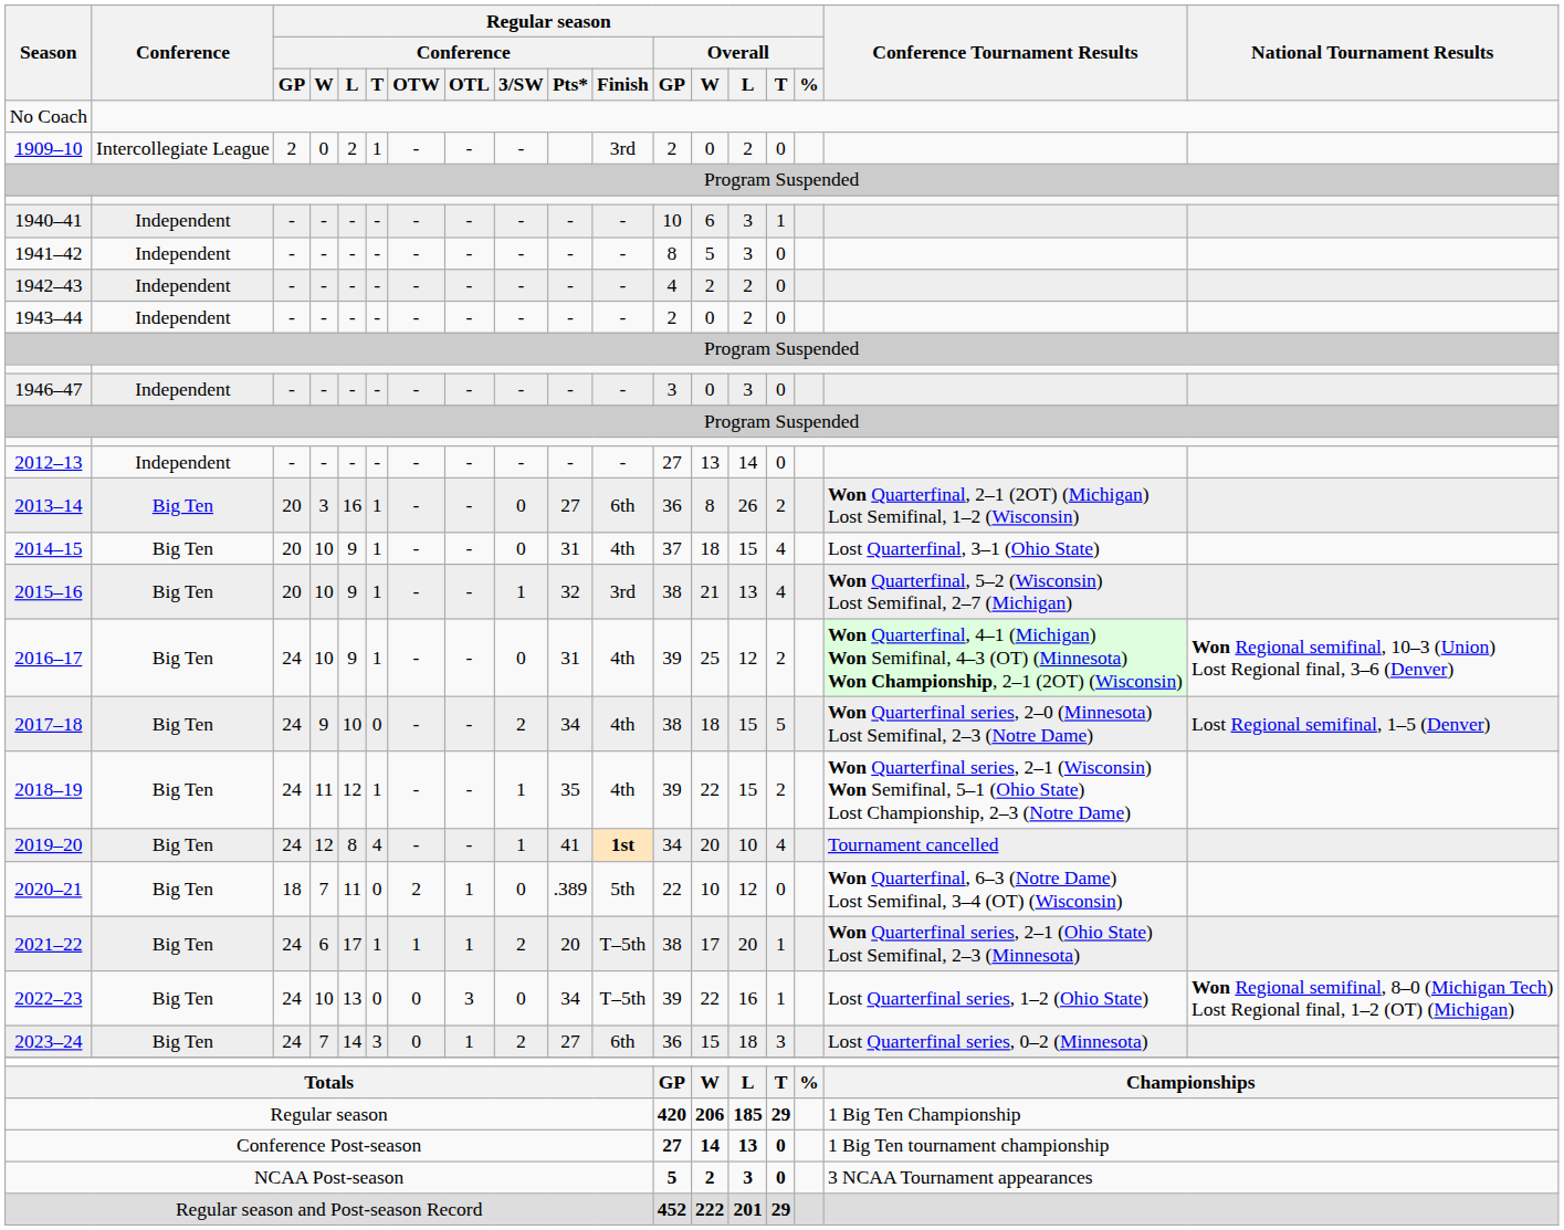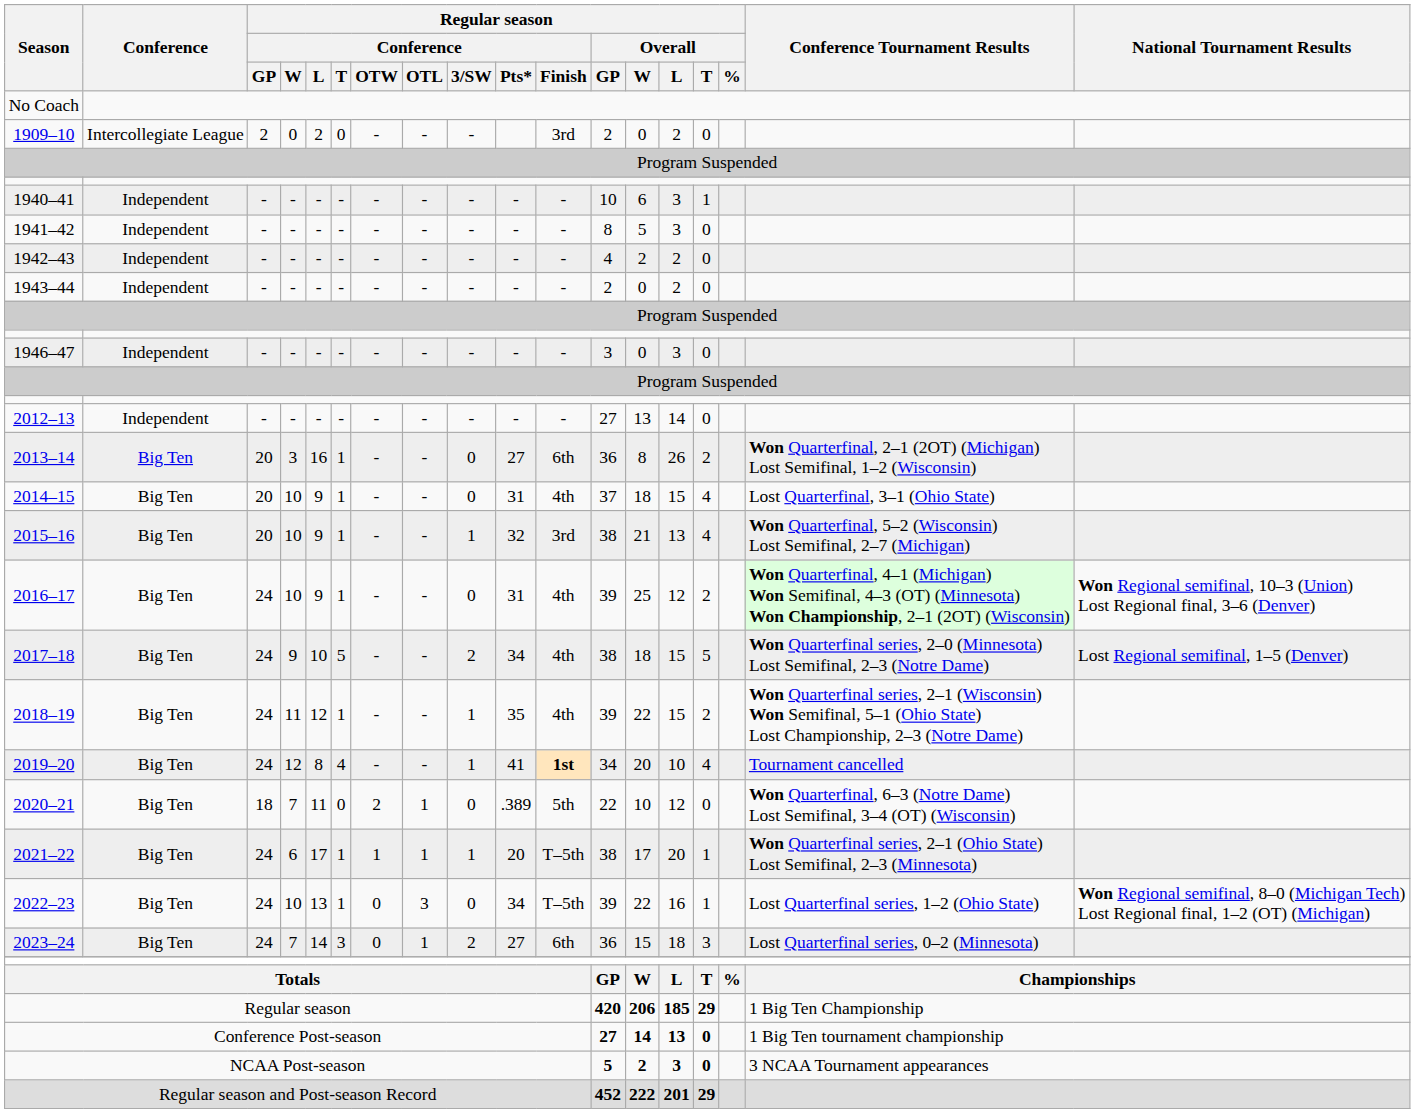1909–10 | Regular season / Conference / T: 1 -> 0
2017–18 | Regular season / Conference / T: 0 -> 5
2021–22 | Regular season / Conference / 3/SW: 2 -> 1
2022–23 | Regular season / Conference / T: 0 -> 1
